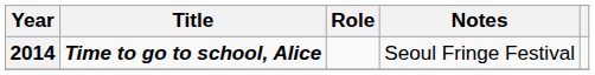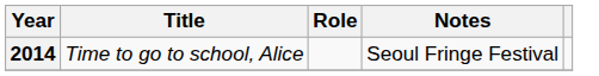2014 | Title: bold -> normal
